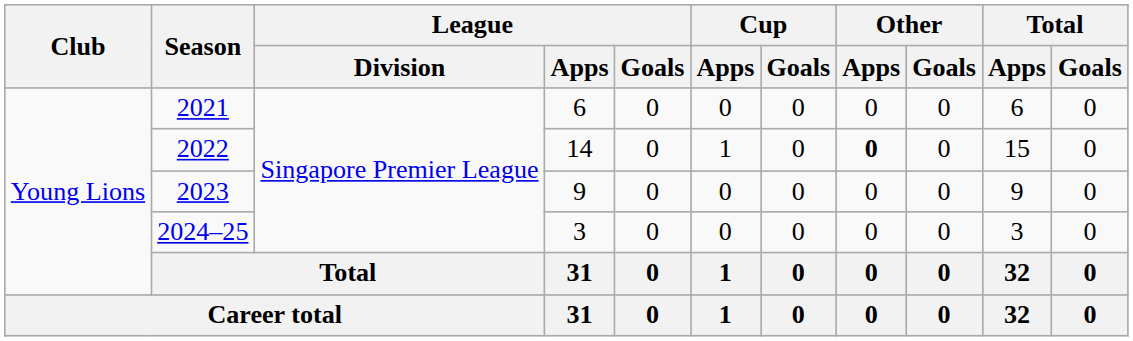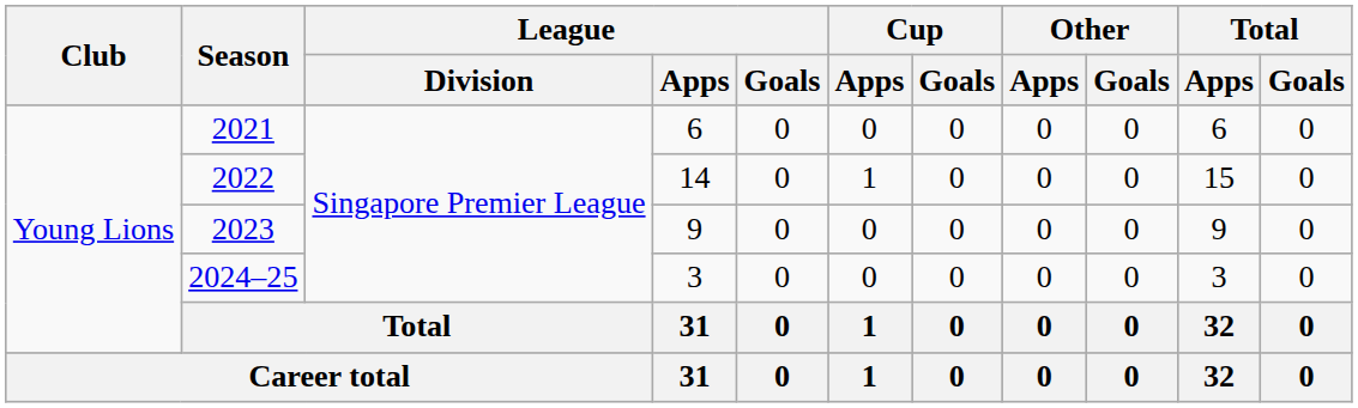2022 | Other / Apps: bold -> normal
